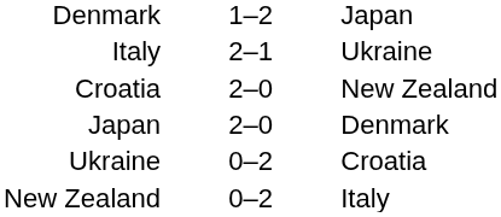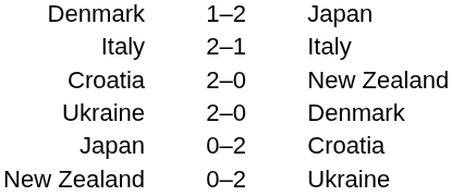row 2 | column 3: Ukraine -> Italy
row 4 | column 1: Japan -> Ukraine
row 5 | column 1: Ukraine -> Japan
row 6 | column 3: Italy -> Ukraine
